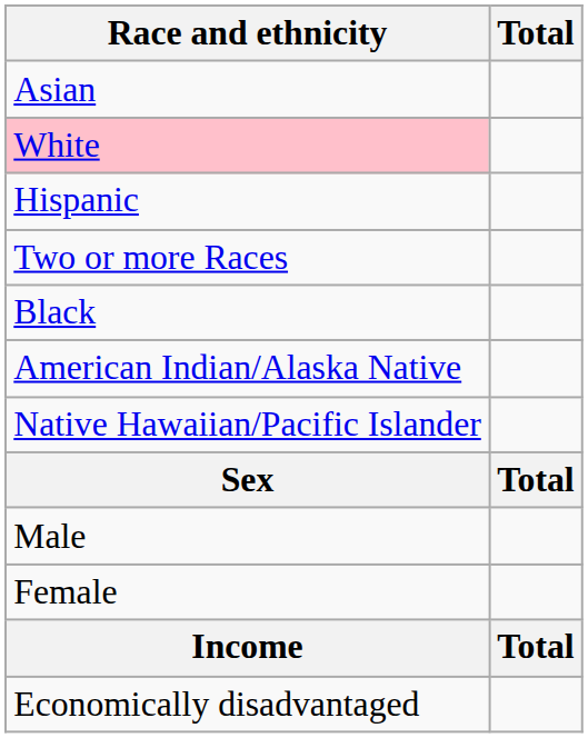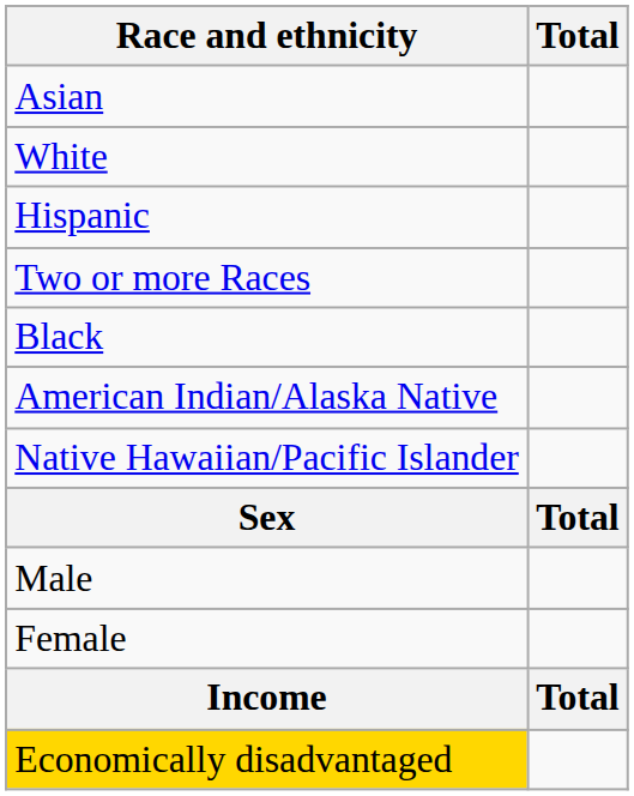White | Race and ethnicity: pink background -> no background
Economically disadvantaged | Race and ethnicity: no background -> gold background
